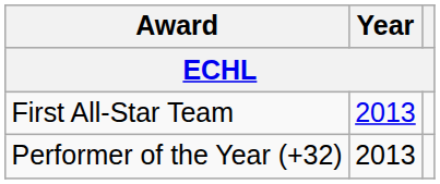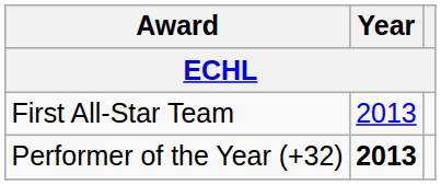Performer of the Year (+32) | Year: normal -> bold
